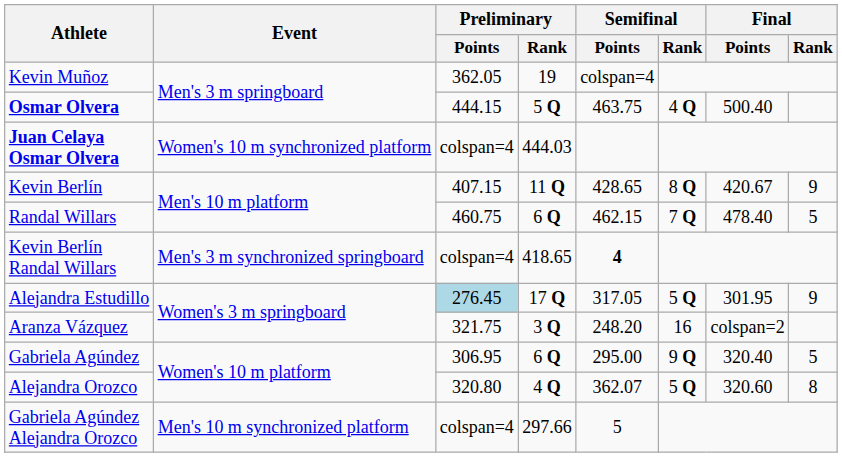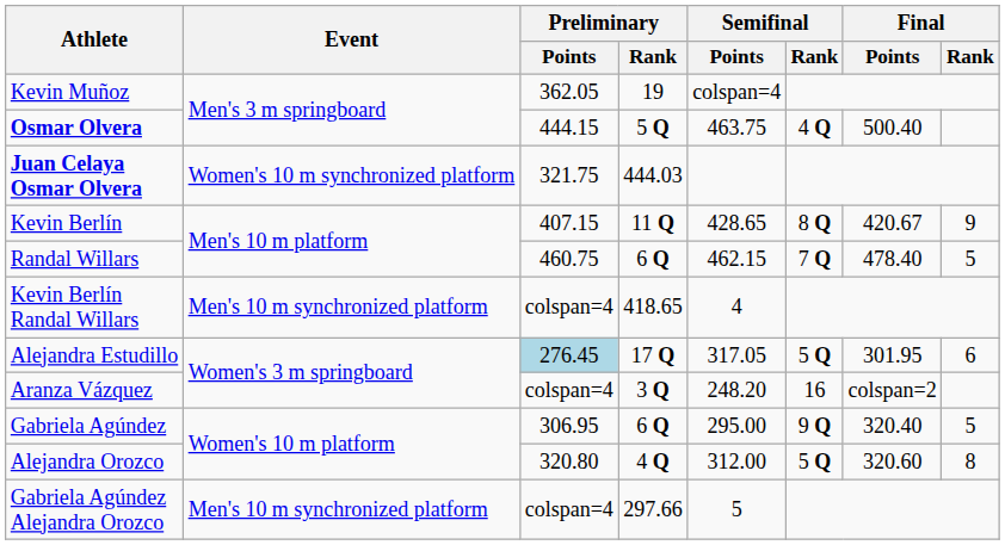Juan Celaya Osmar Olvera | Preliminary / Points: colspan=4 -> 321.75
Kevin Berlín Randal Willars | Event: Men's 3 m synchronized springboard -> Men's 10 m synchronized platform
Kevin Berlín Randal Willars | Semifinal / Points: bold -> normal
Alejandra Estudillo | Final / Rank: 9 -> 6
Aranza Vázquez | Preliminary / Points: 321.75 -> colspan=4
Alejandra Orozco | Semifinal / Points: 362.07 -> 312.00
